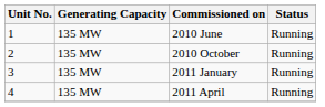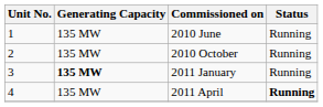2011 January | Generating Capacity: normal -> bold
2011 April | Status: normal -> bold
